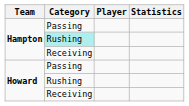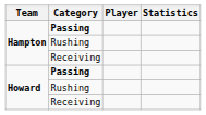Hampton / Passing | Category: normal -> bold
Hampton / Rushing | Category: paleturquoise background -> no background
Howard / Passing | Category: normal -> bold
